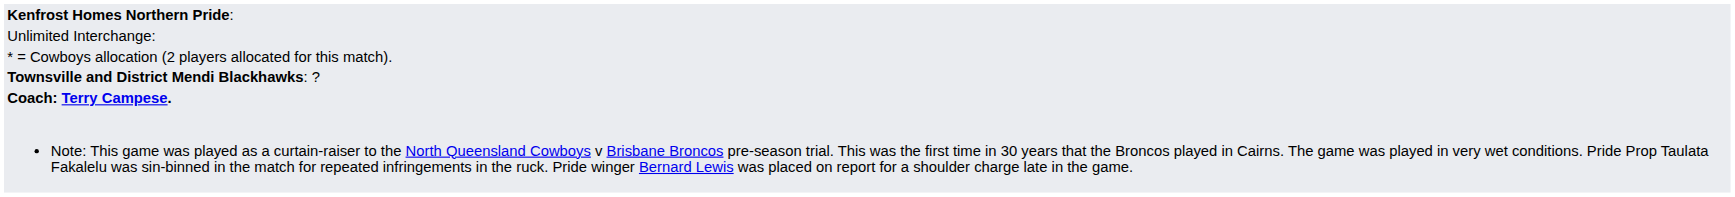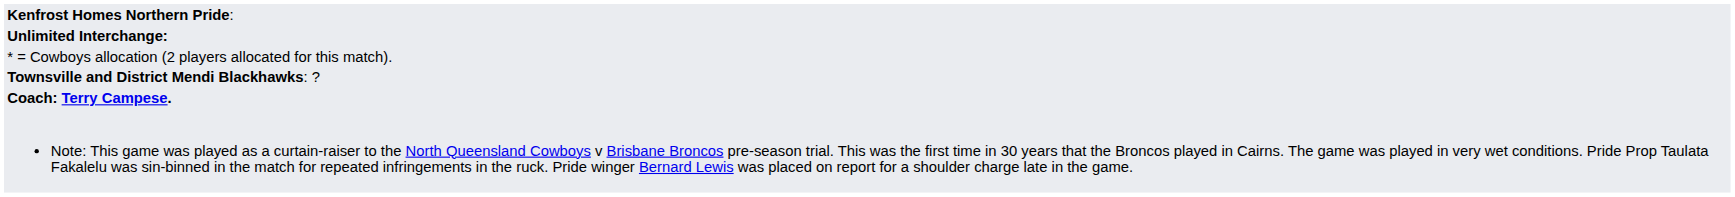row 2 | column 1: normal -> bold
